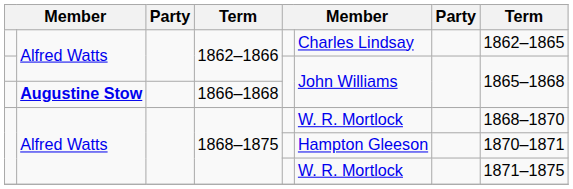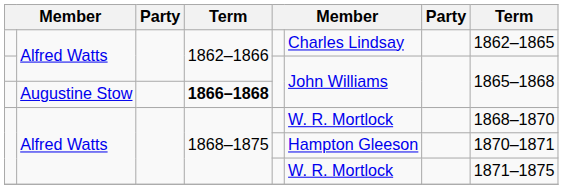1866–1868 | column 2: bold -> normal
1866–1868 | column 4: normal -> bold
